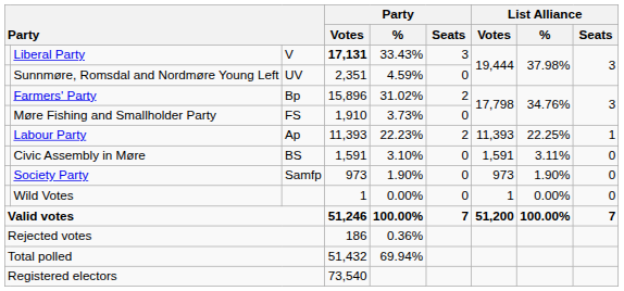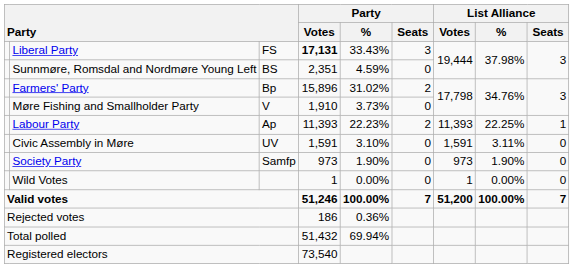Liberal Party | column 3: V -> FS
Sunnmøre, Romsdal and Nordmøre Young Left | column 3: UV -> BS
Møre Fishing and Smallholder Party | column 3: FS -> V
Civic Assembly in Møre | column 3: BS -> UV
